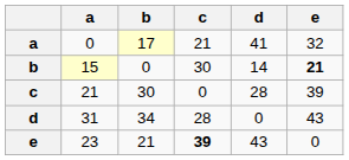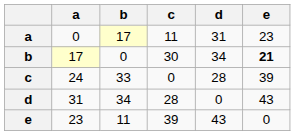row 2 | c: 21 -> 11
row 2 | d: 41 -> 31
row 2 | e: 32 -> 23
row 3 | a: 15 -> 17
row 3 | d: 14 -> 34
row 4 | a: 21 -> 24
row 4 | b: 30 -> 33
row 6 | b: 21 -> 11
row 6 | c: bold -> normal
